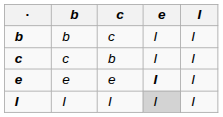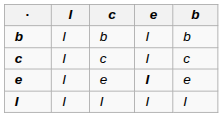columns swapped: b <-> I
row 2 | c: c -> b
row 3 | c: b -> c
row 5 | e: lightgrey background -> no background
